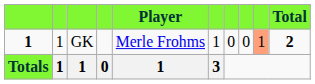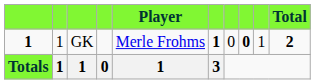GK | column 6: normal -> bold
GK | column 8: normal -> bold
GK | column 9: lightsalmon background -> no background
